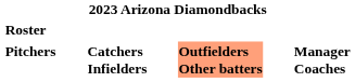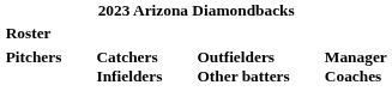Pitchers | column 3: lightsalmon background -> no background
